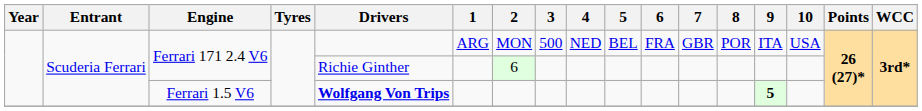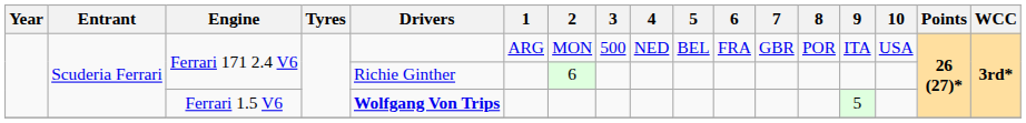Ferrari 1.5 V6 | 9: bold -> normal
